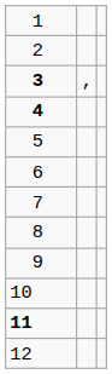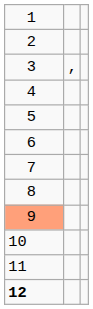3 | column 1: bold -> normal
4 | column 1: bold -> normal
9 | column 1: no background -> lightsalmon background
11 | column 1: bold -> normal
12 | column 1: normal -> bold
